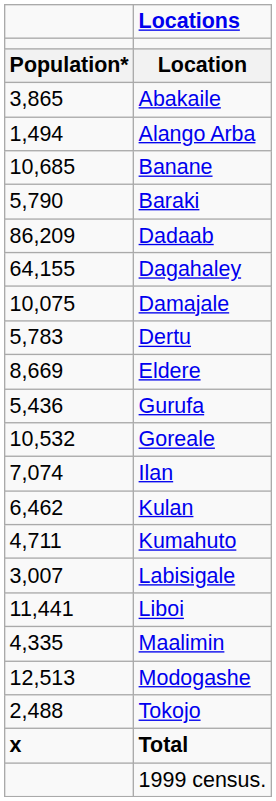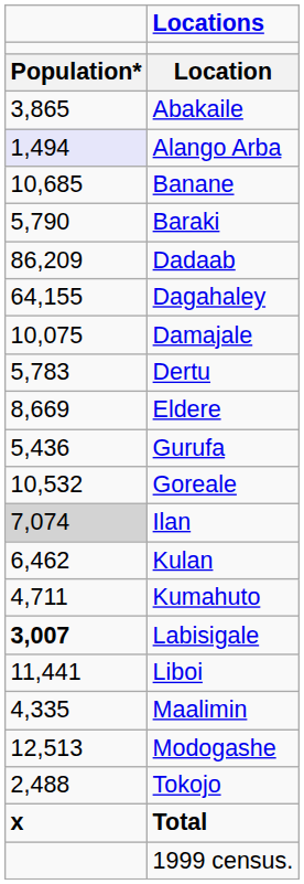Alango Arba | column 1: no background -> lavender background
Ilan | column 1: no background -> lightgrey background
Labisigale | column 1: normal -> bold
